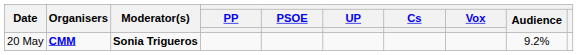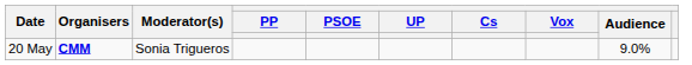20 May | Moderator(s): bold -> normal
20 May | Audience: 9.2% -> 9.0%
